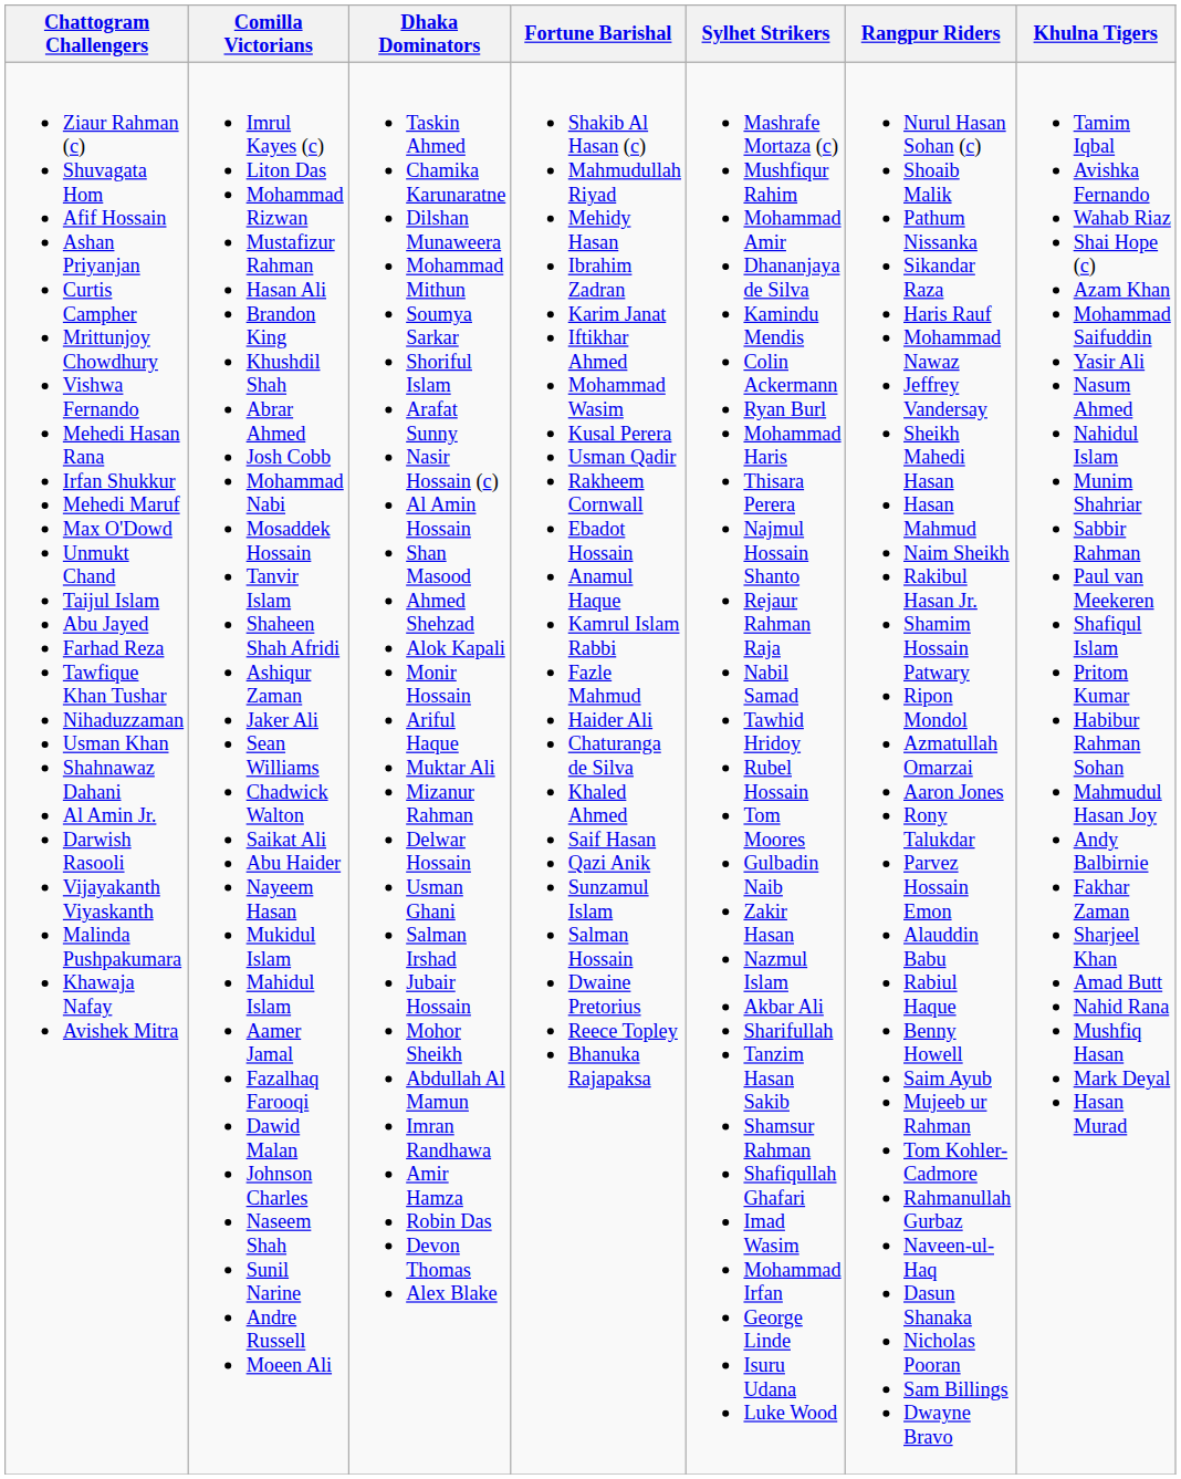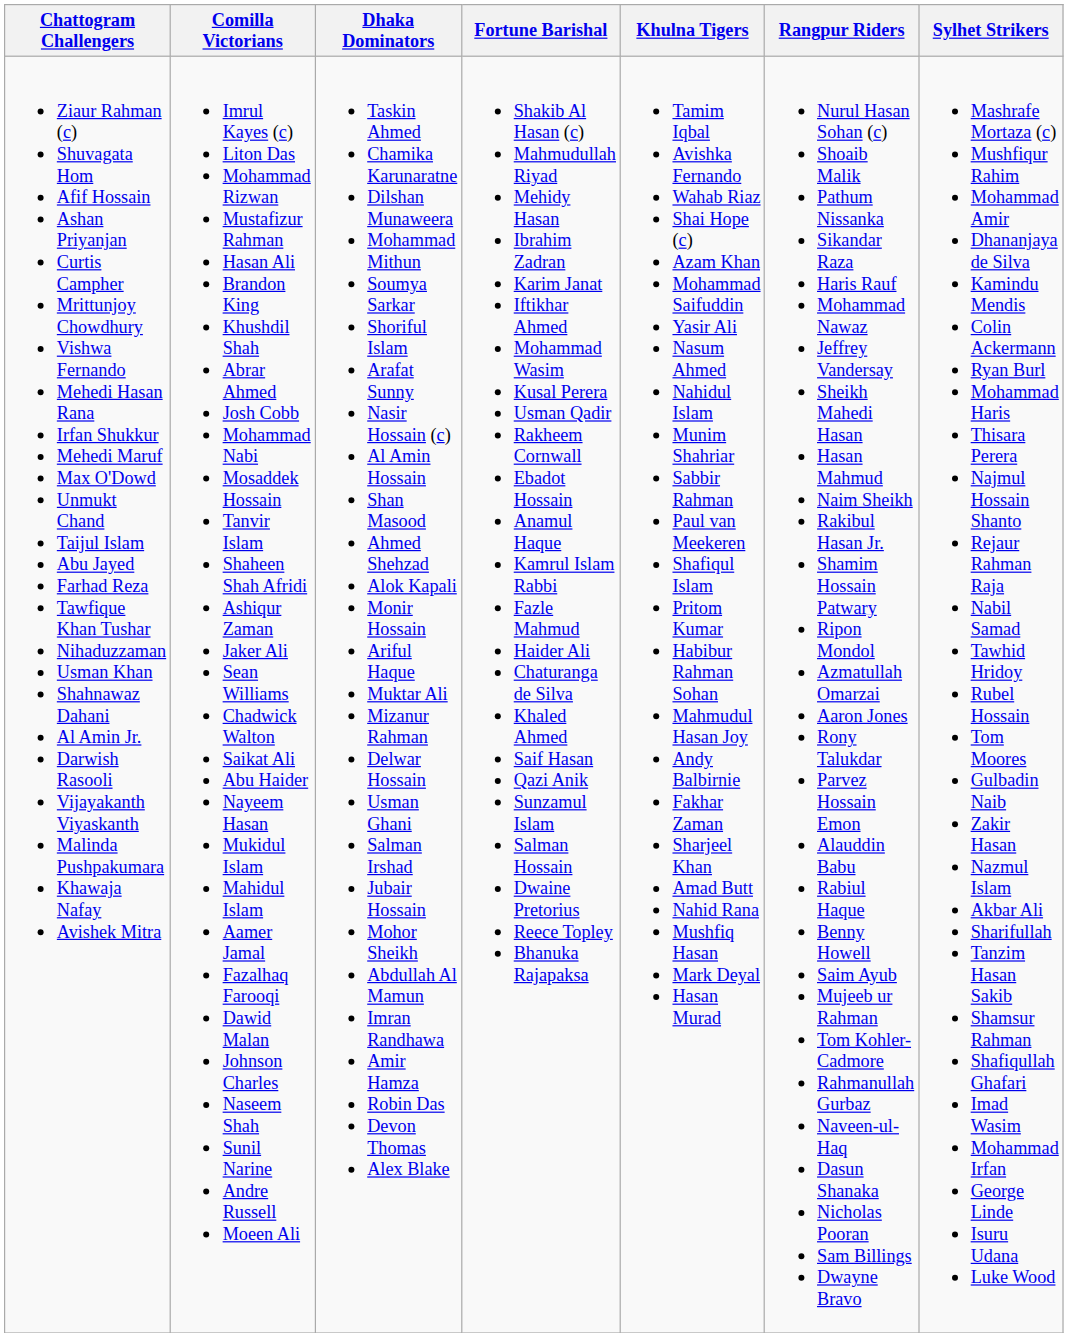columns swapped: Khulna Tigers <-> Sylhet Strikers
